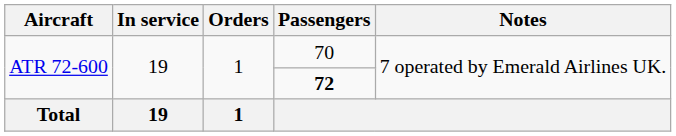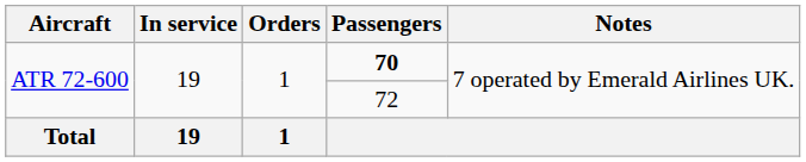70 | Passengers: normal -> bold
72 | Passengers: bold -> normal
